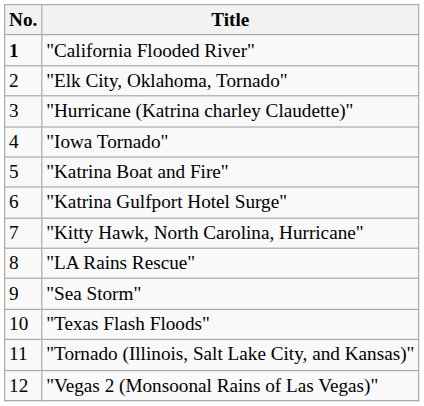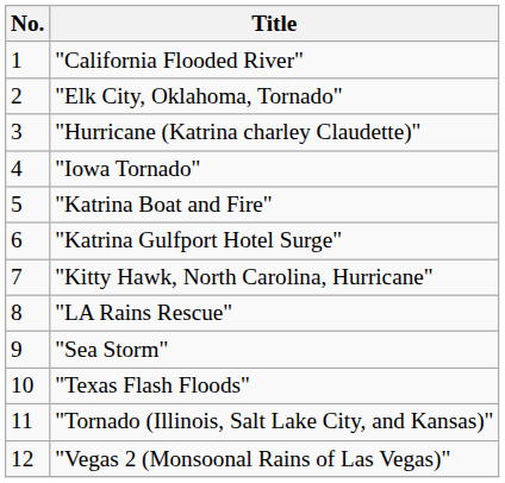"California Flooded River" | No.: bold -> normal
